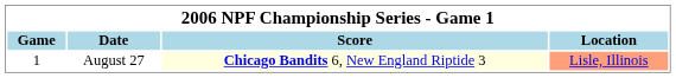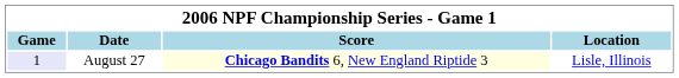August 27 | Game: no background -> lavender background
August 27 | Location: lightsalmon background -> no background
